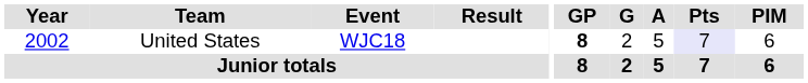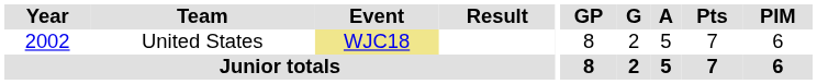United States | Event: no background -> khaki background
United States | GP: bold -> normal
United States | Pts: lavender background -> no background
